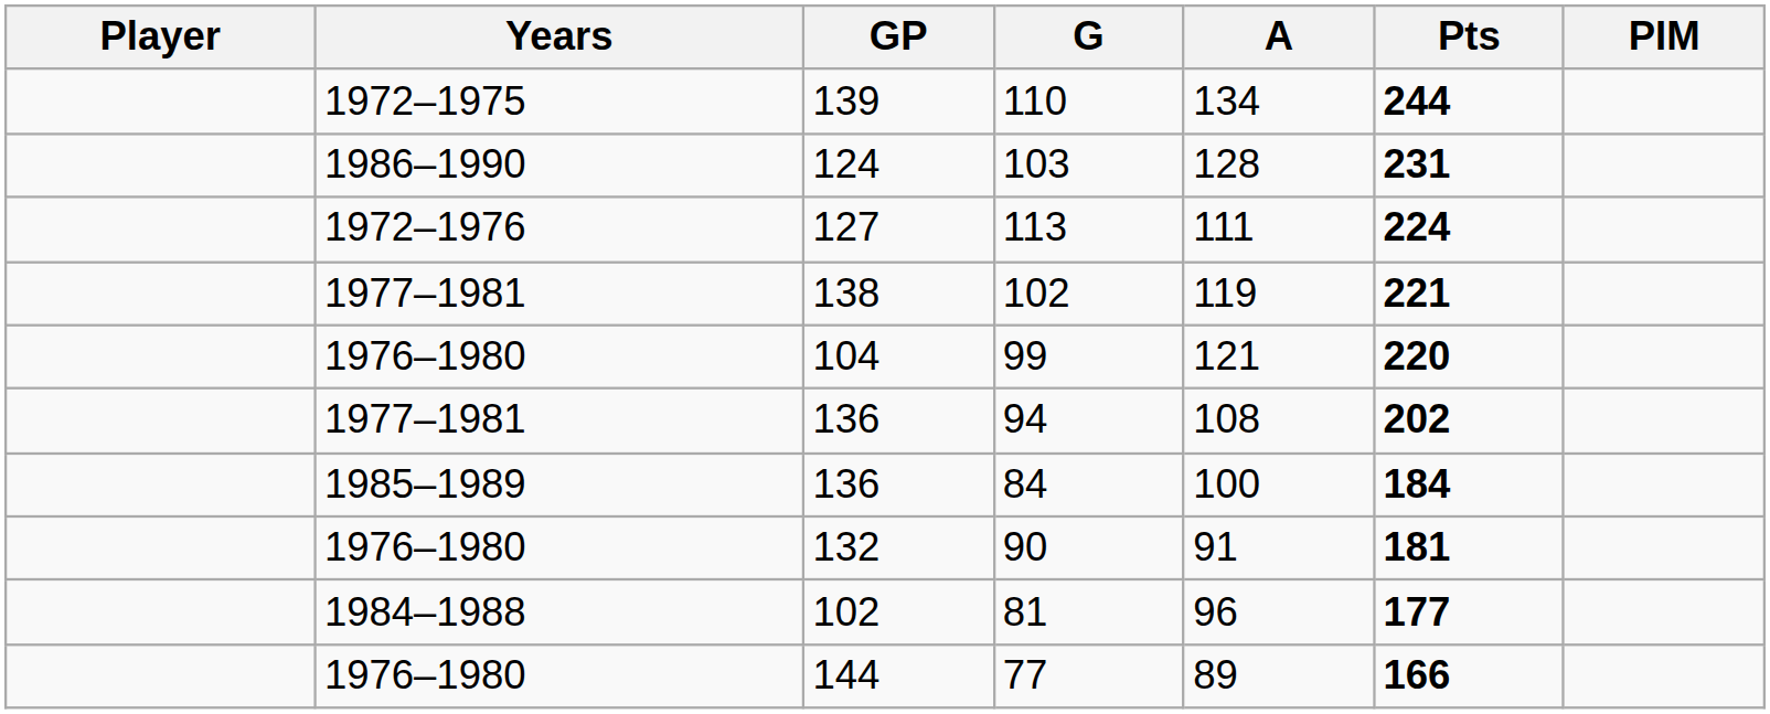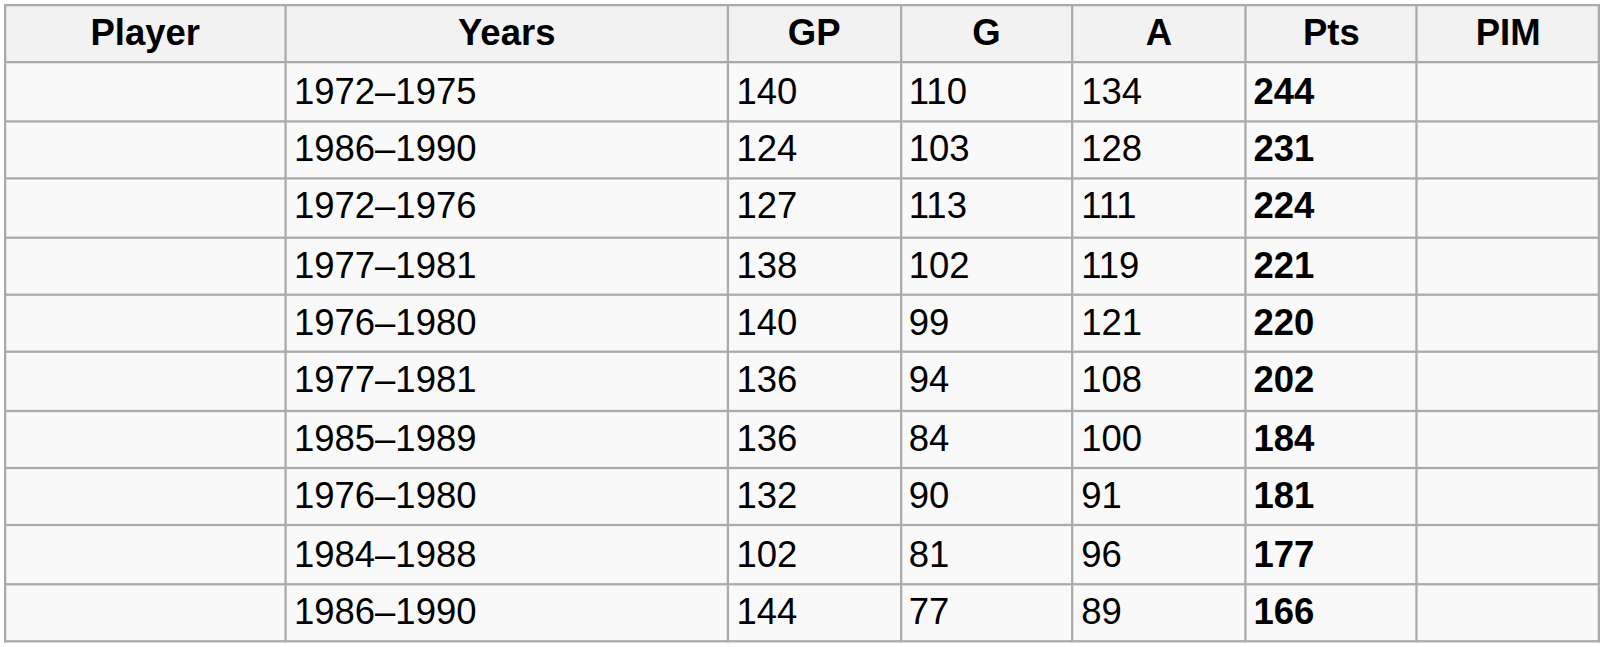110 | GP: 139 -> 140
99 | GP: 104 -> 140
77 | Years: 1976–1980 -> 1986–1990
